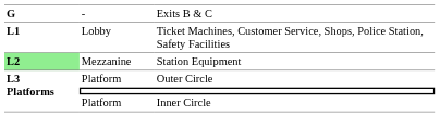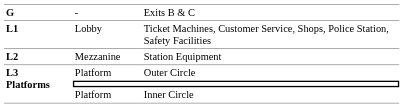Station Equipment | column 1: lightgreen background -> no background
